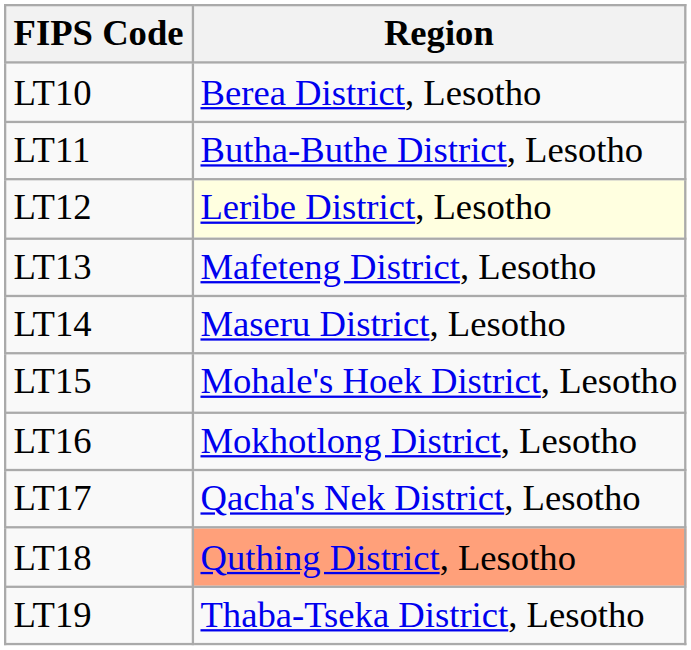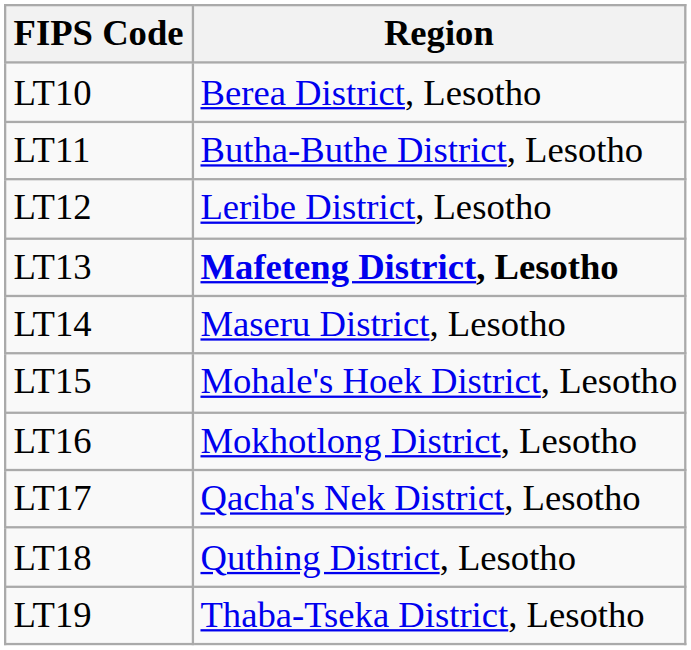LT12 | Region: lightyellow background -> no background
LT13 | Region: normal -> bold
LT18 | Region: lightsalmon background -> no background
